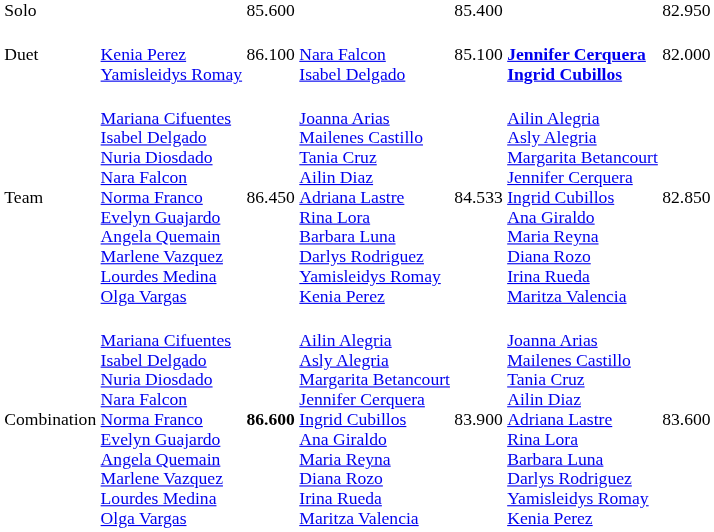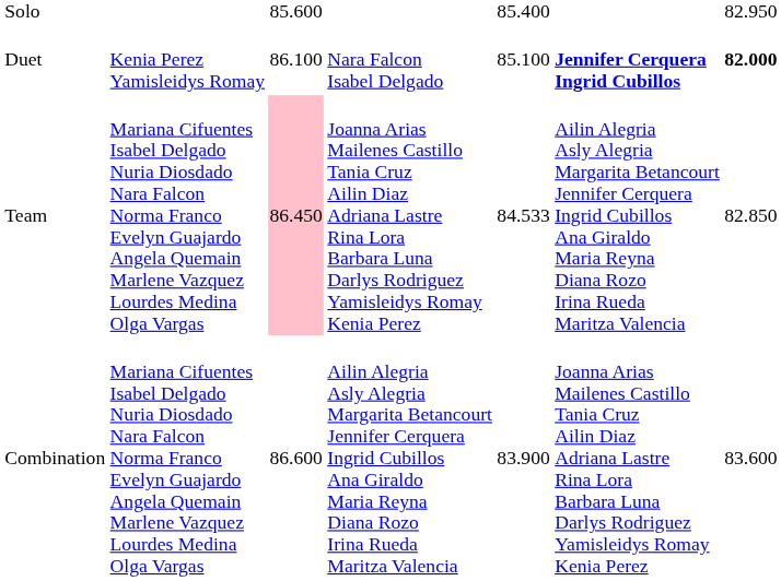Duet | column 7: normal -> bold
Team | column 3: no background -> pink background
Combination | column 3: bold -> normal
